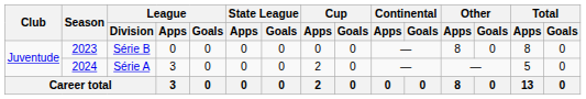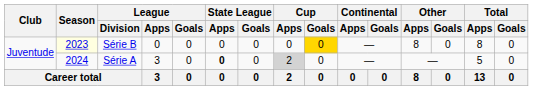Série B | Season: no background -> lightyellow background
Série B | Cup / Goals: no background -> gold background
Série A | State League / Apps: normal -> bold
Série A | Cup / Apps: no background -> lightgrey background
